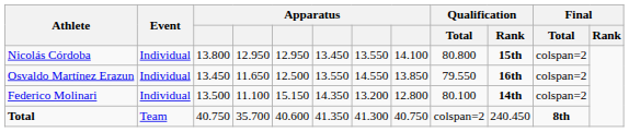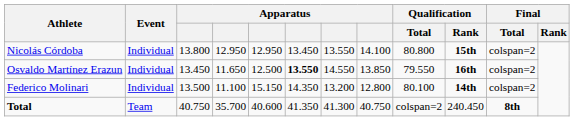Osvaldo Martínez Erazun | column 6: normal -> bold
